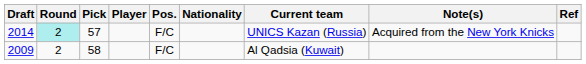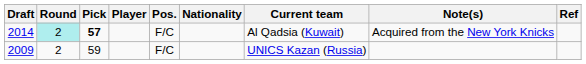2014 | Pick: normal -> bold
2014 | Current team: UNICS Kazan (Russia) -> Al Qadsia (Kuwait)
2009 | Pick: 58 -> 59
2009 | Current team: Al Qadsia (Kuwait) -> UNICS Kazan (Russia)
